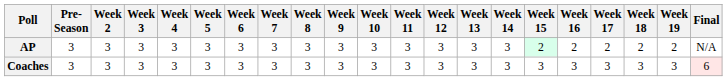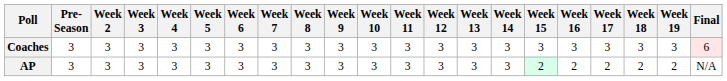rows swapped: AP <-> Coaches
